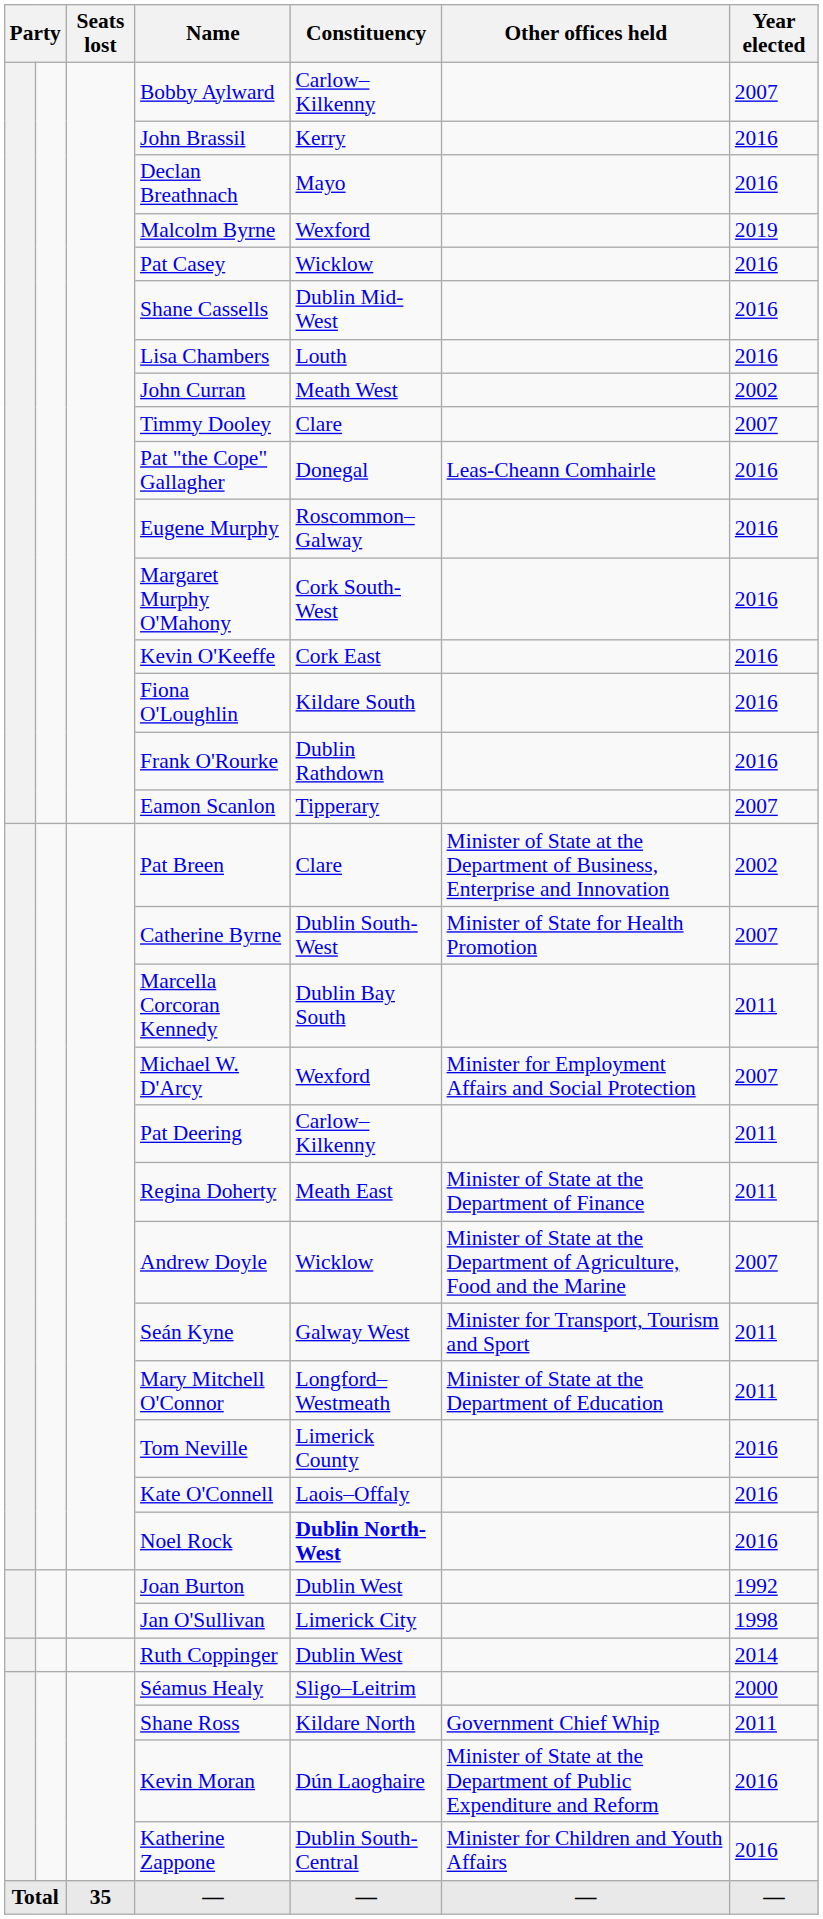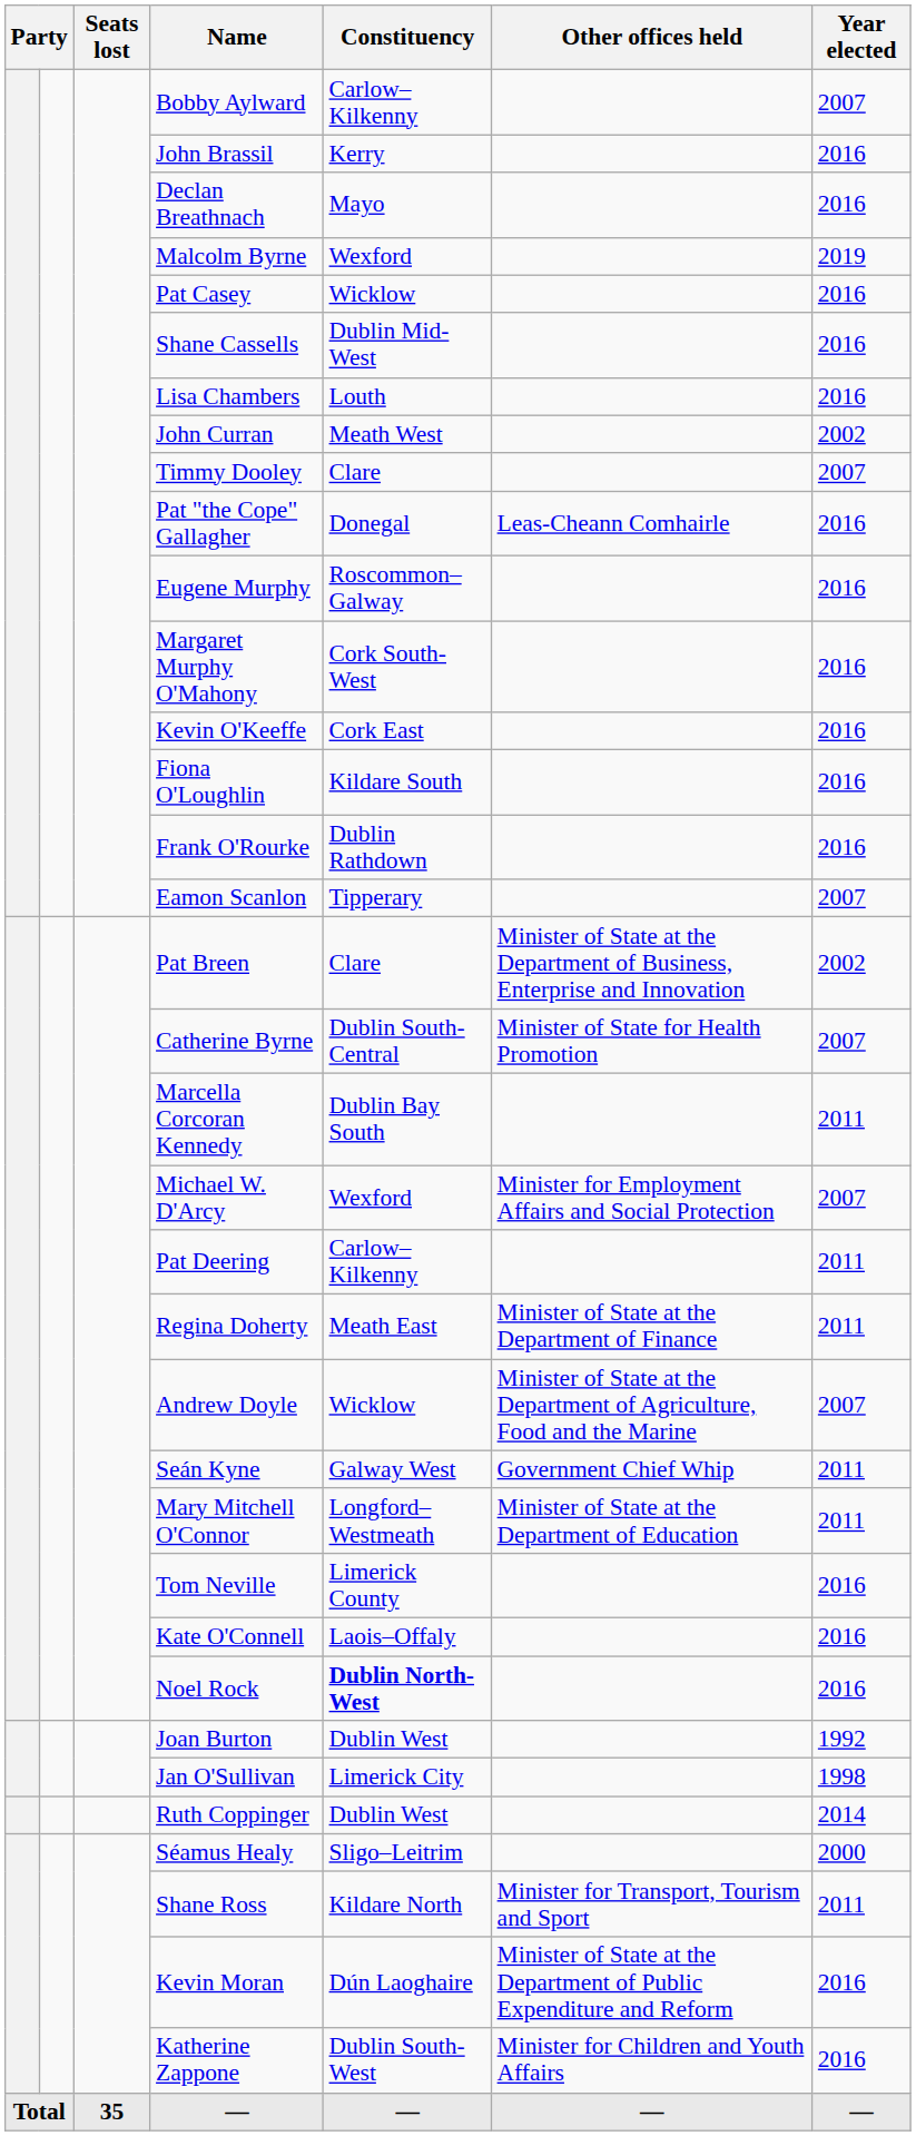Catherine Byrne | Constituency: Dublin South-West -> Dublin South-Central
Seán Kyne | Other offices held: Minister for Transport, Tourism and Sport -> Government Chief Whip
Shane Ross | Other offices held: Government Chief Whip -> Minister for Transport, Tourism and Sport
Katherine Zappone | Constituency: Dublin South-Central -> Dublin South-West
